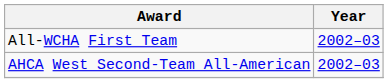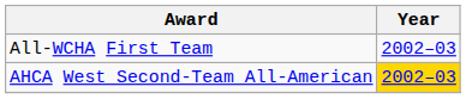row 3 | Year: no background -> gold background
